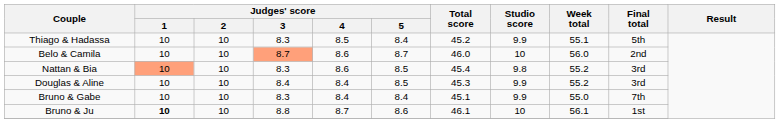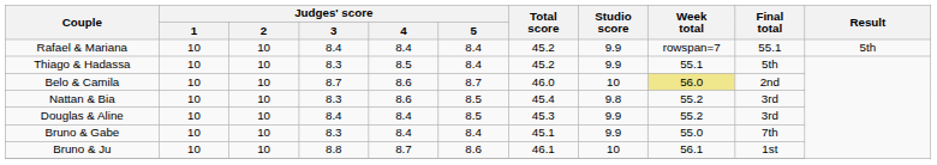+ row: Rafael & Mariana | 10 | 10 | 8.4 | 8.4 | 8.4 | 45.2 | 9.9 | rowspan=7 | 55.1 | 5th
Belo & Camila | Judges' score / 3: lightsalmon background -> no background
Belo & Camila | Week total: no background -> khaki background
Nattan & Bia | Judges' score / 1: lightsalmon background -> no background
Bruno & Ju | Judges' score / 1: bold -> normal
